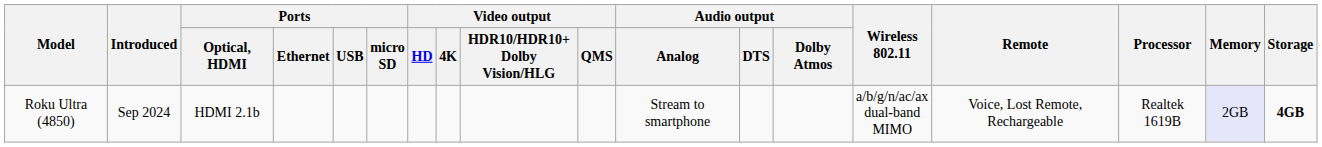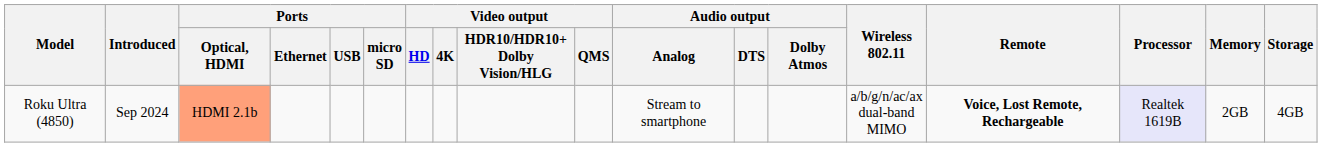Roku Ultra (4850) | Ports / Optical, HDMI: no background -> lightsalmon background
Roku Ultra (4850) | Remote: normal -> bold
Roku Ultra (4850) | Processor: no background -> lavender background
Roku Ultra (4850) | Memory: lavender background -> no background
Roku Ultra (4850) | Storage: bold -> normal
